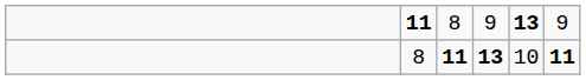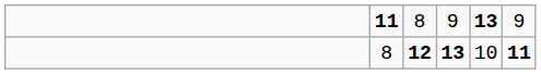row 2 | column 3: 11 -> 12
